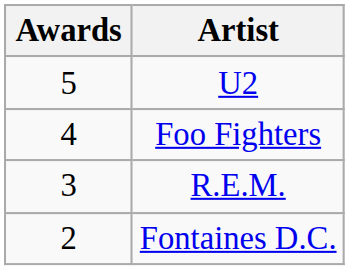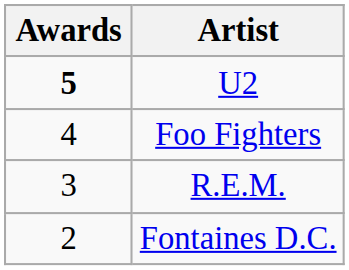U2 | Awards: normal -> bold
